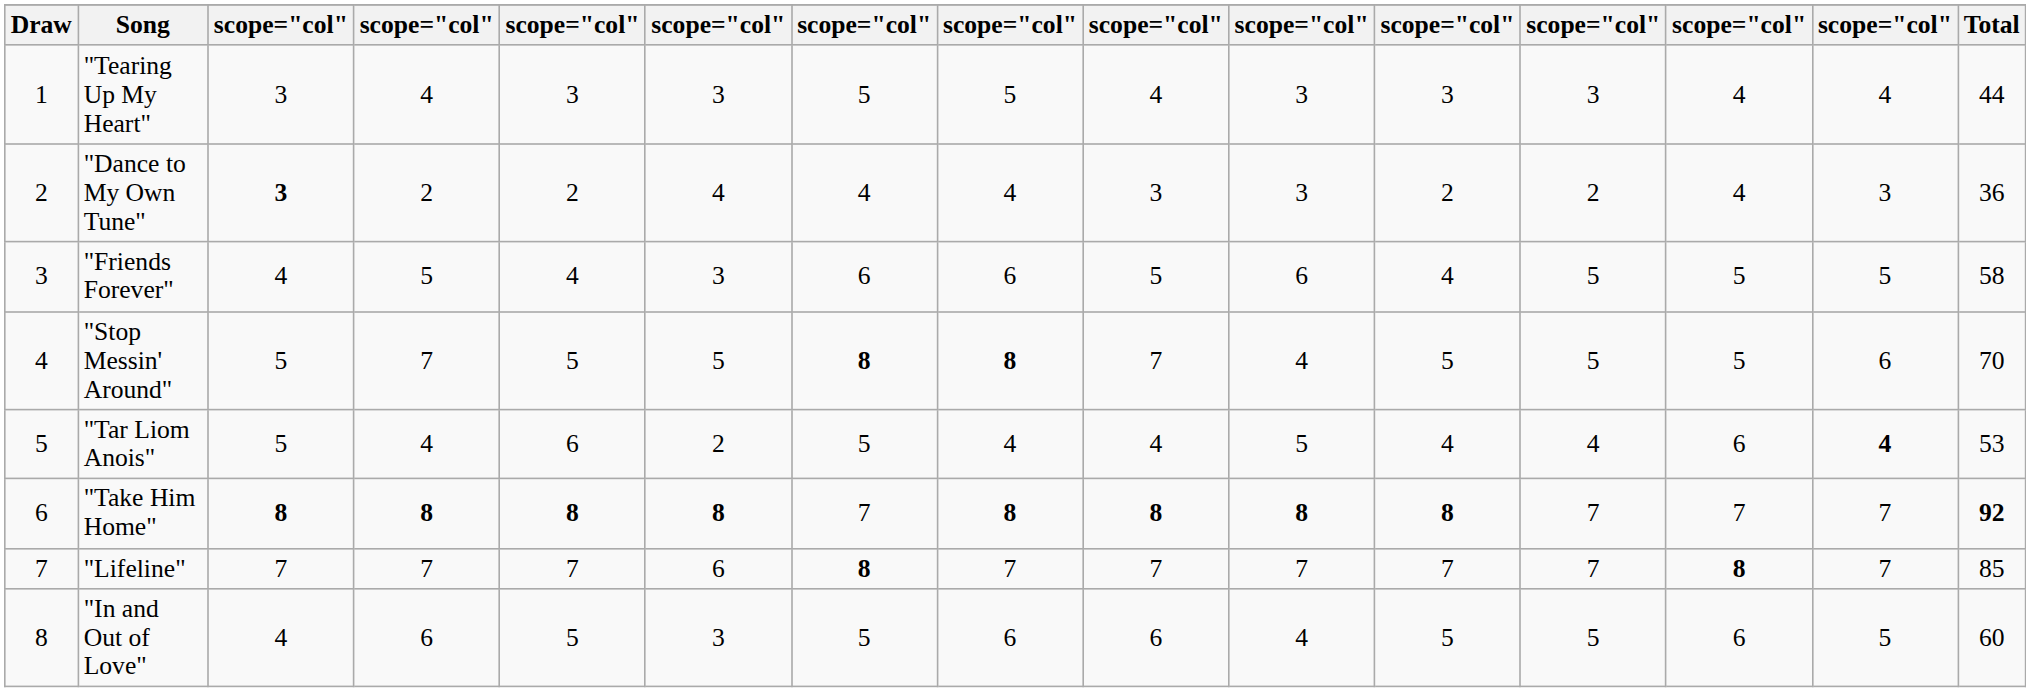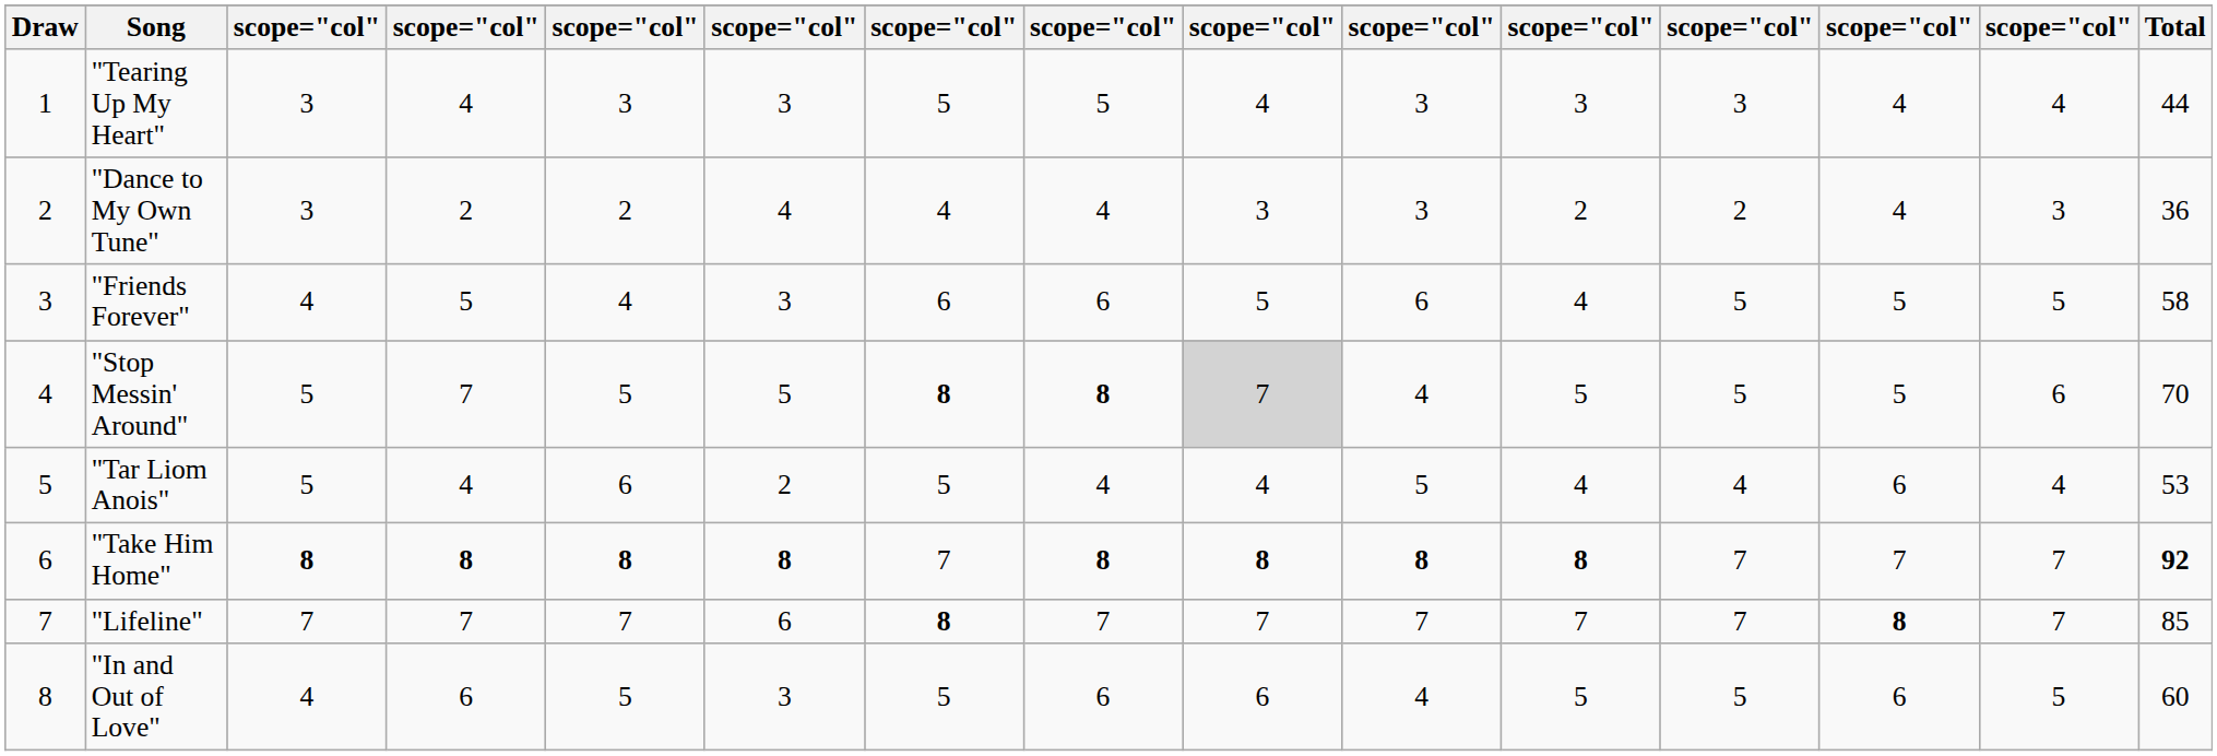"Dance to My Own Tune" | column 3: bold -> normal
"Stop Messin' Around" | column 9: no background -> lightgrey background
"Tar Liom Anois" | column 14: bold -> normal
